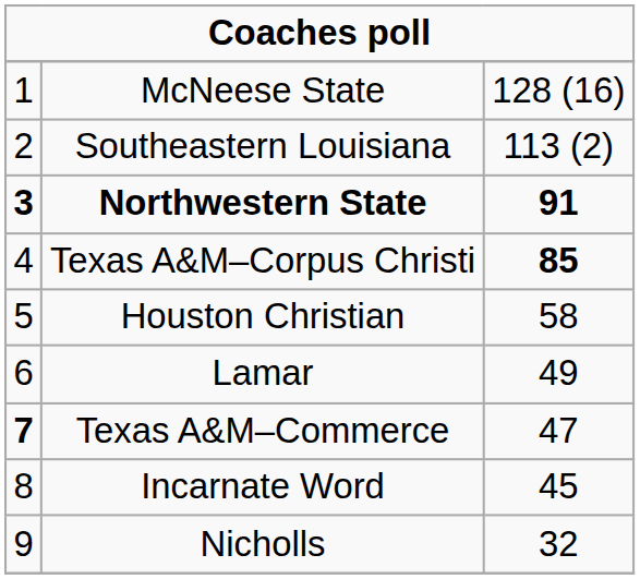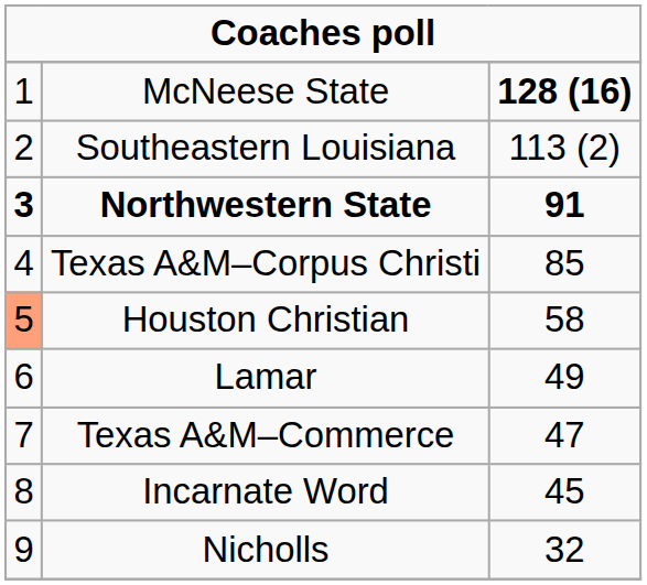McNeese State | column 3: normal -> bold
Texas A&M–Corpus Christi | column 3: bold -> normal
Houston Christian | column 1: no background -> lightsalmon background
Texas A&M–Commerce | column 1: bold -> normal
